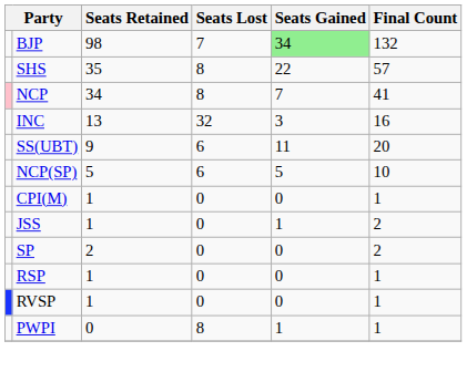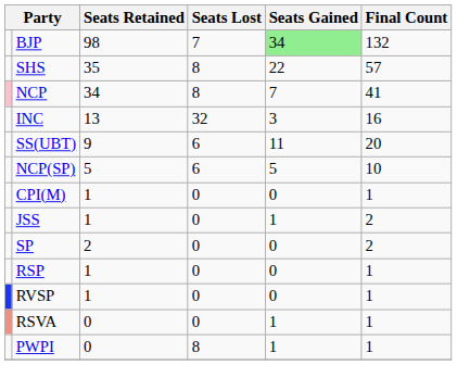+ row: RSVA | 0 | 0 | 1 | 1
